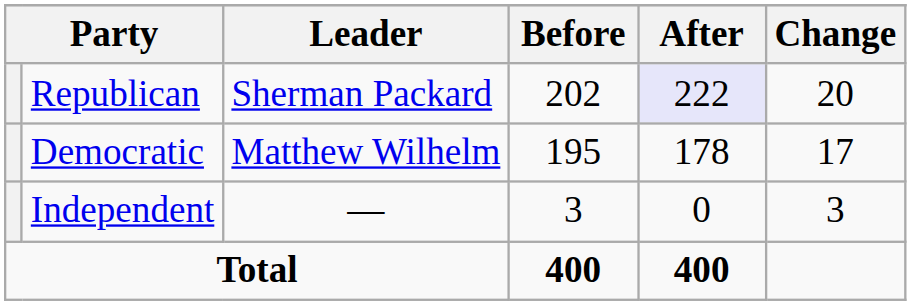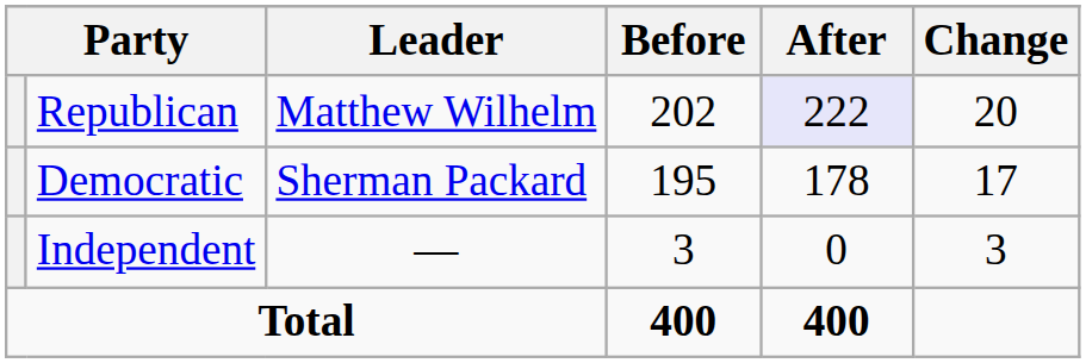Republican | Leader: Sherman Packard -> Matthew Wilhelm
Democratic | Leader: Matthew Wilhelm -> Sherman Packard
